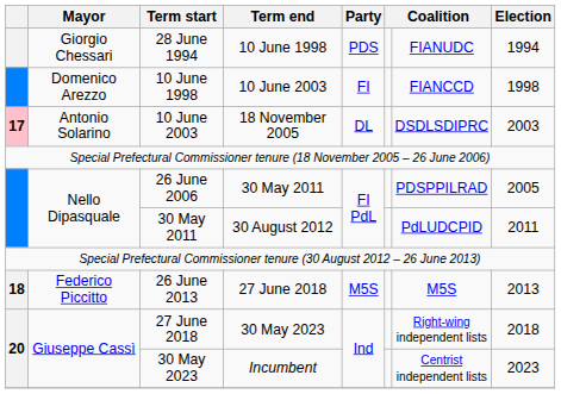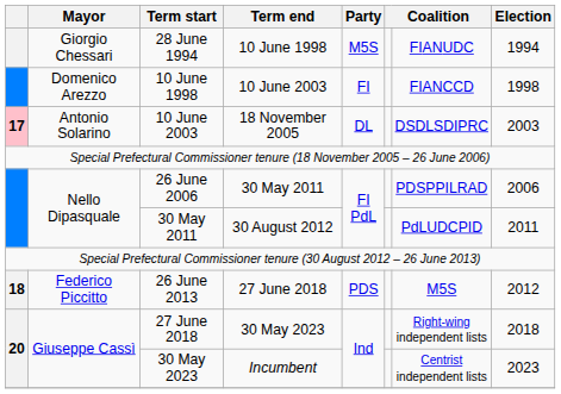28 June 1994 | Party: PDS -> M5S
26 June 2006 | Election: 2005 -> 2006
26 June 2013 | Party: M5S -> PDS
26 June 2013 | Election: 2013 -> 2012
